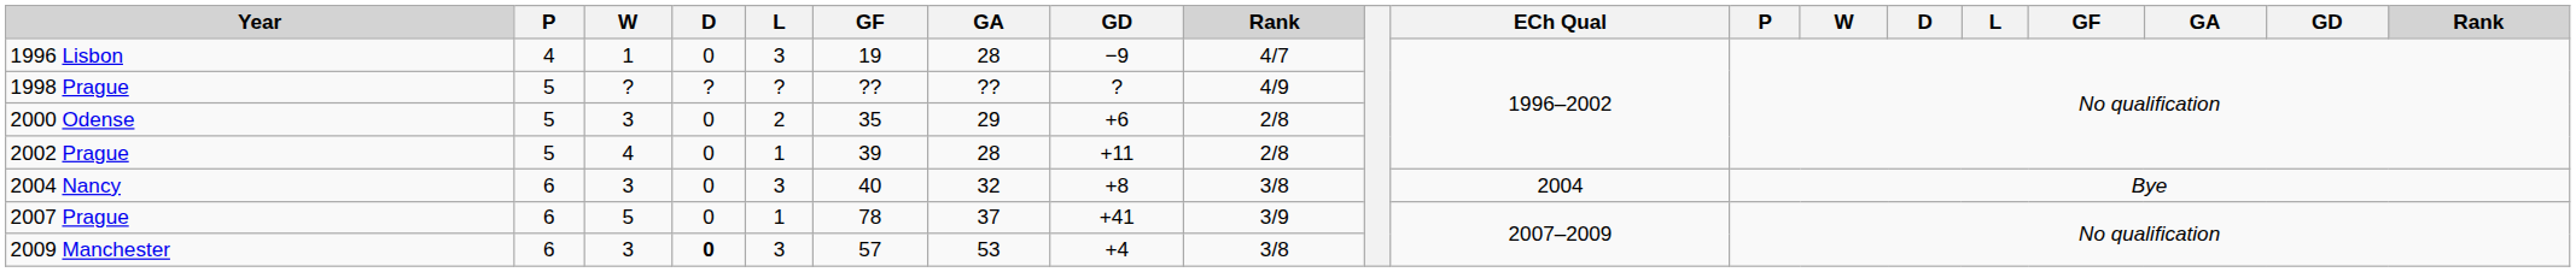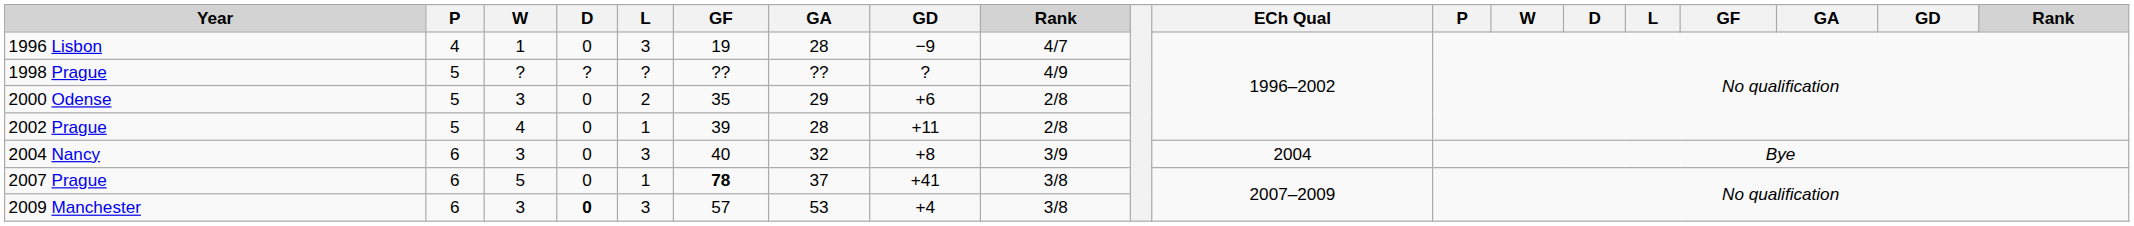2004 Nancy | column 9: 3/8 -> 3/9
2007 Prague | column 6: normal -> bold
2007 Prague | column 9: 3/9 -> 3/8
